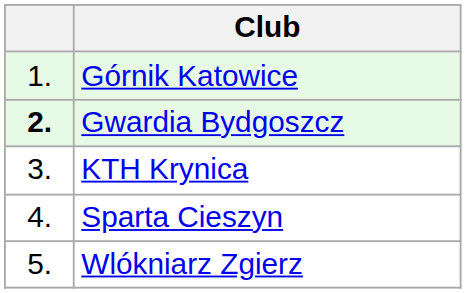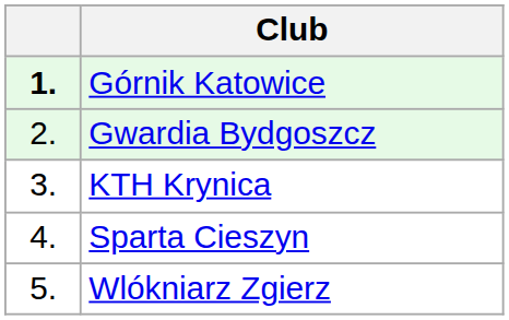Górnik Katowice | column 1: normal -> bold
Gwardia Bydgoszcz | column 1: bold -> normal
